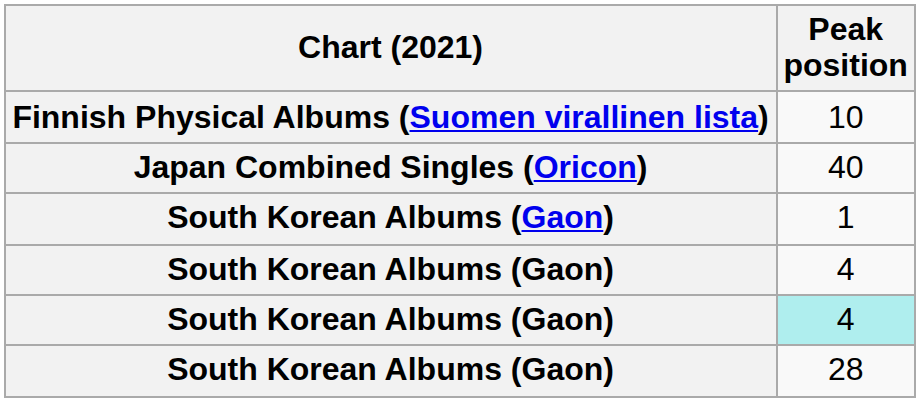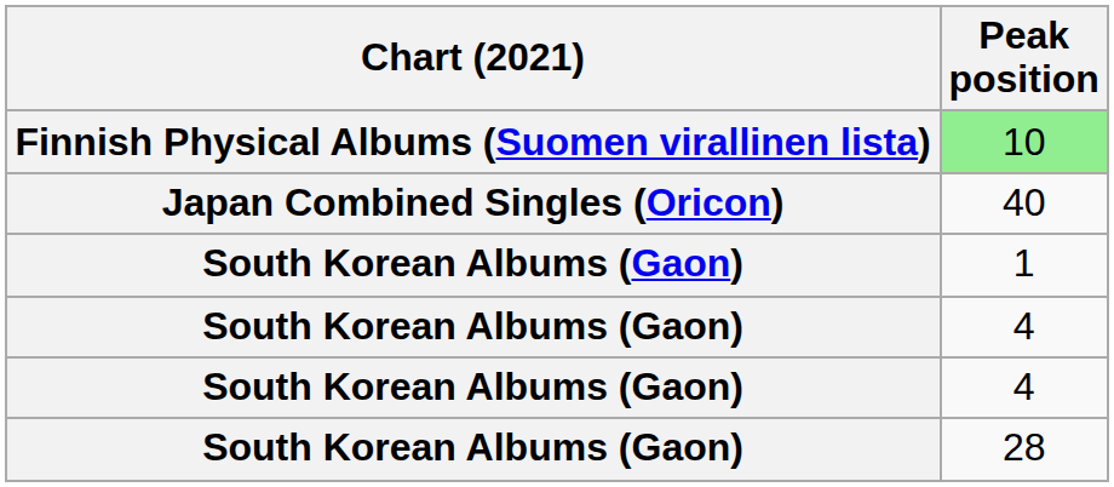row 2 | Peak position: no background -> lightgreen background
row 6 | Peak position: paleturquoise background -> no background
